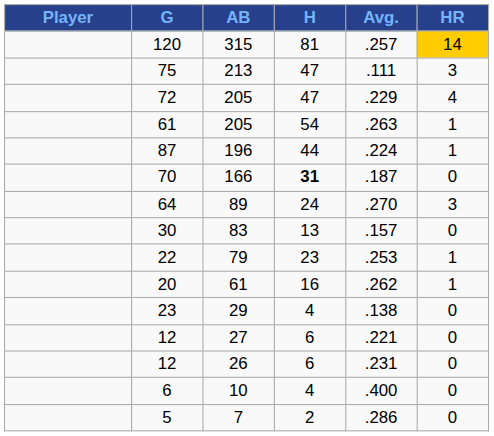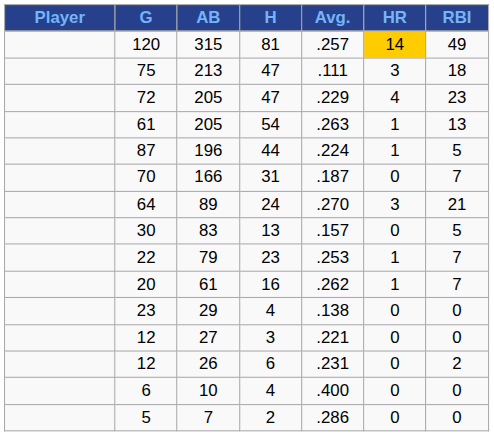+ column: RBI | 49 | 18 | 23 | 13 | 5 | 7 | 21 | 5 | 7 | 7 | 0 | 0 | 2 | 0 | 0
70 | H: bold -> normal
12 / 27 | H: 6 -> 3
